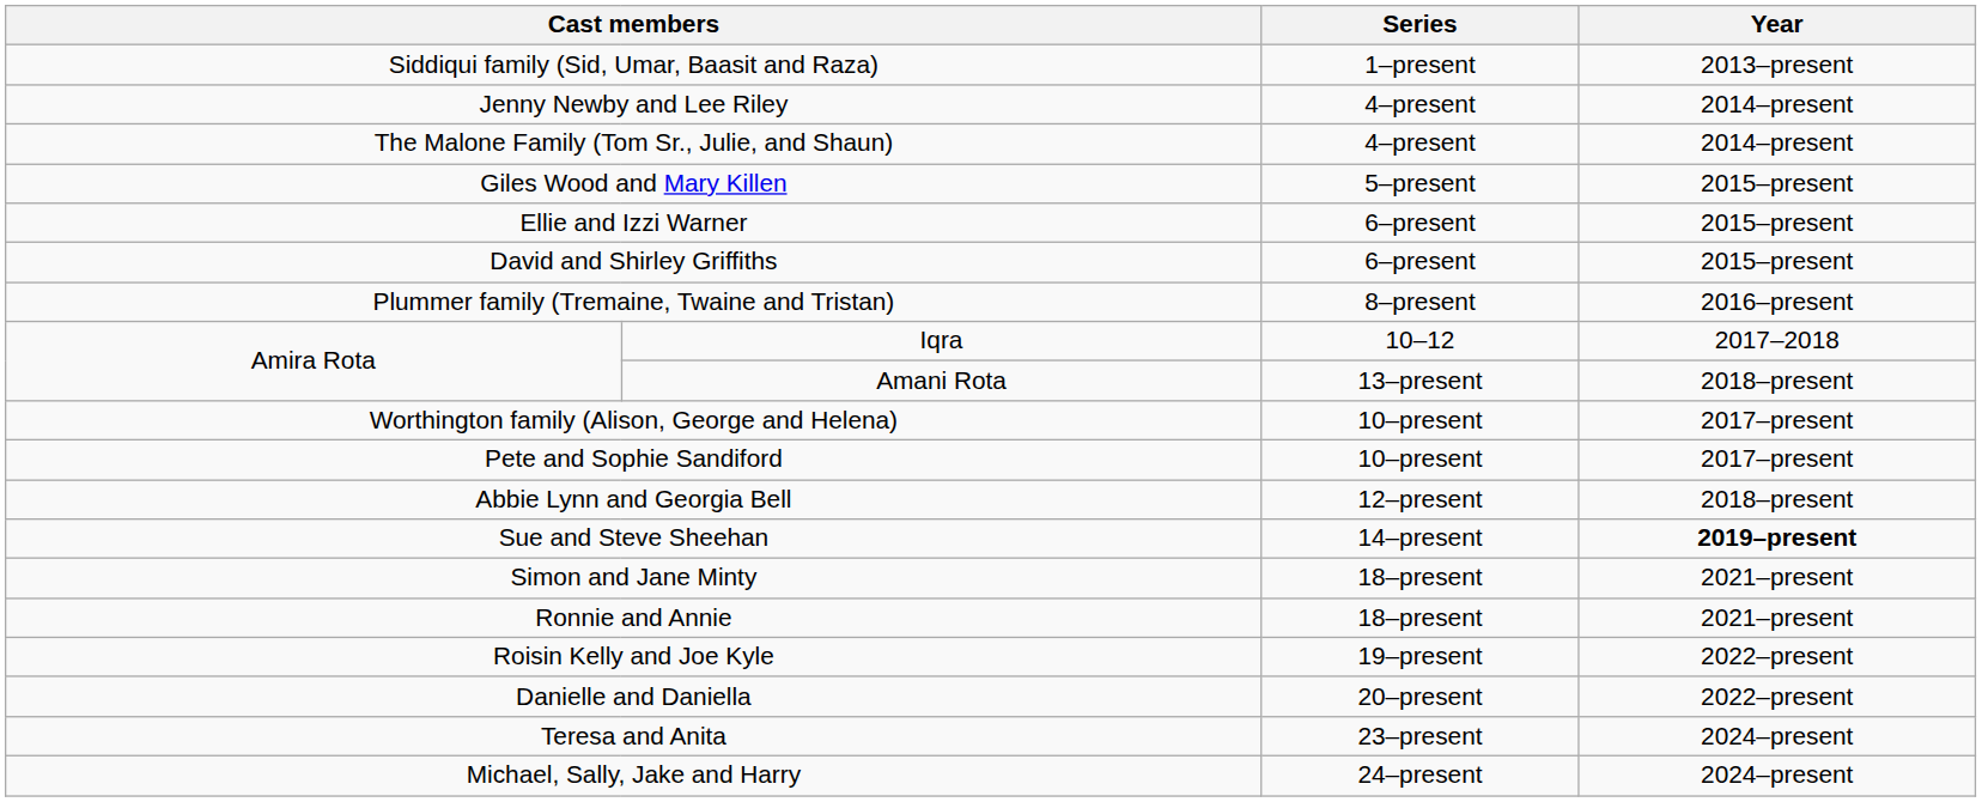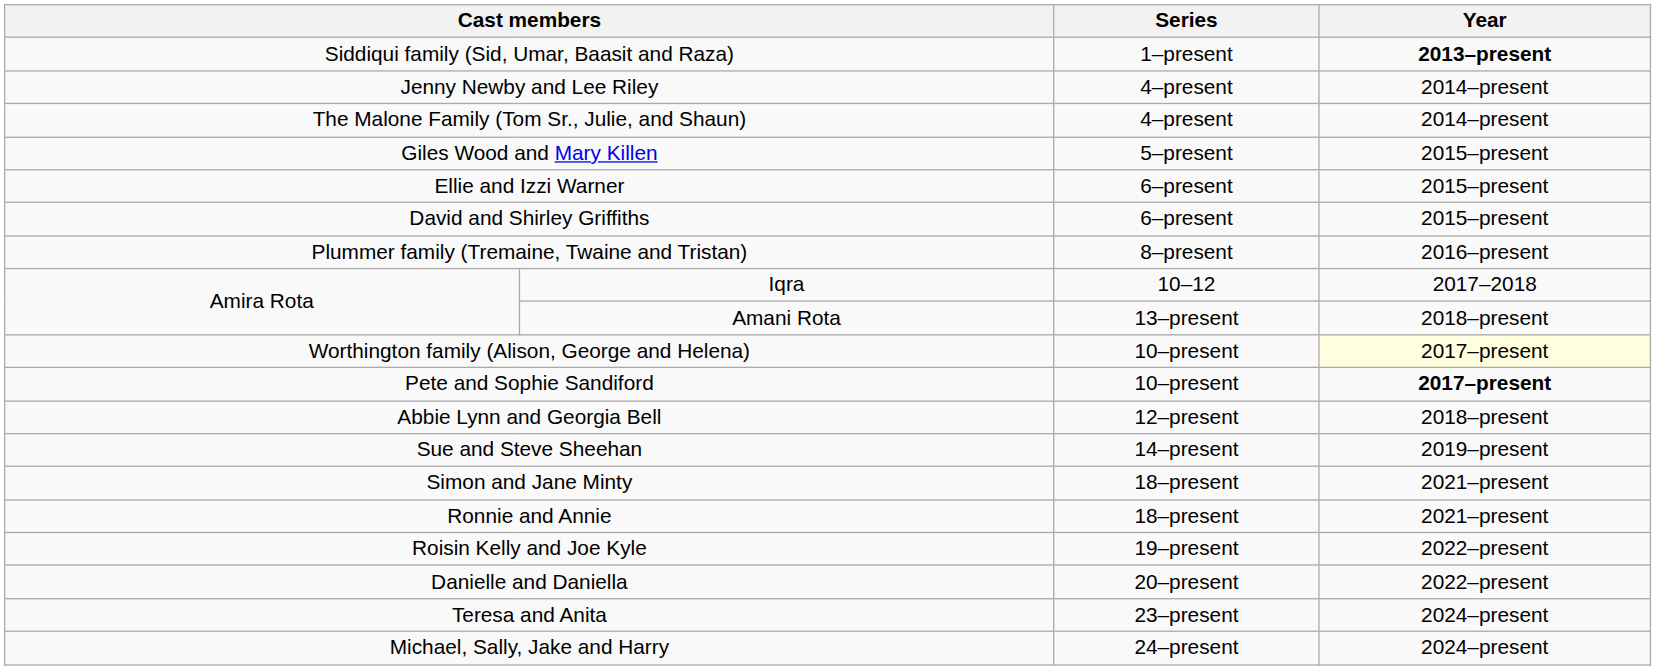Siddiqui family (Sid, Umar, Baasit and Raza) | Year: normal -> bold
Worthington family (Alison, George and Helena) | Year: no background -> lightyellow background
Pete and Sophie Sandiford | Year: normal -> bold
Sue and Steve Sheehan | Year: bold -> normal
